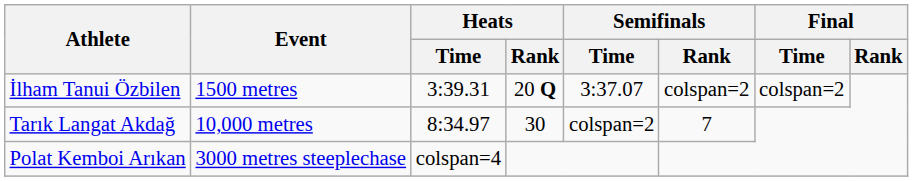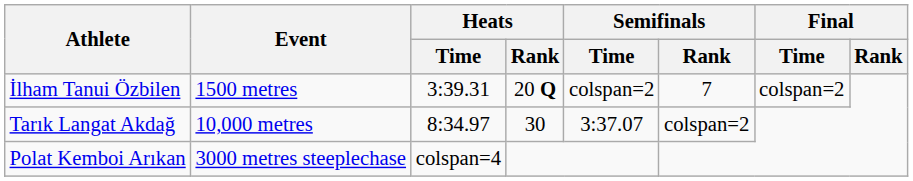İlham Tanui Özbilen | Semifinals / Time: 3:37.07 -> colspan=2
İlham Tanui Özbilen | Semifinals / Rank: colspan=2 -> 7
Tarık Langat Akdağ | Semifinals / Time: colspan=2 -> 3:37.07
Tarık Langat Akdağ | Semifinals / Rank: 7 -> colspan=2
